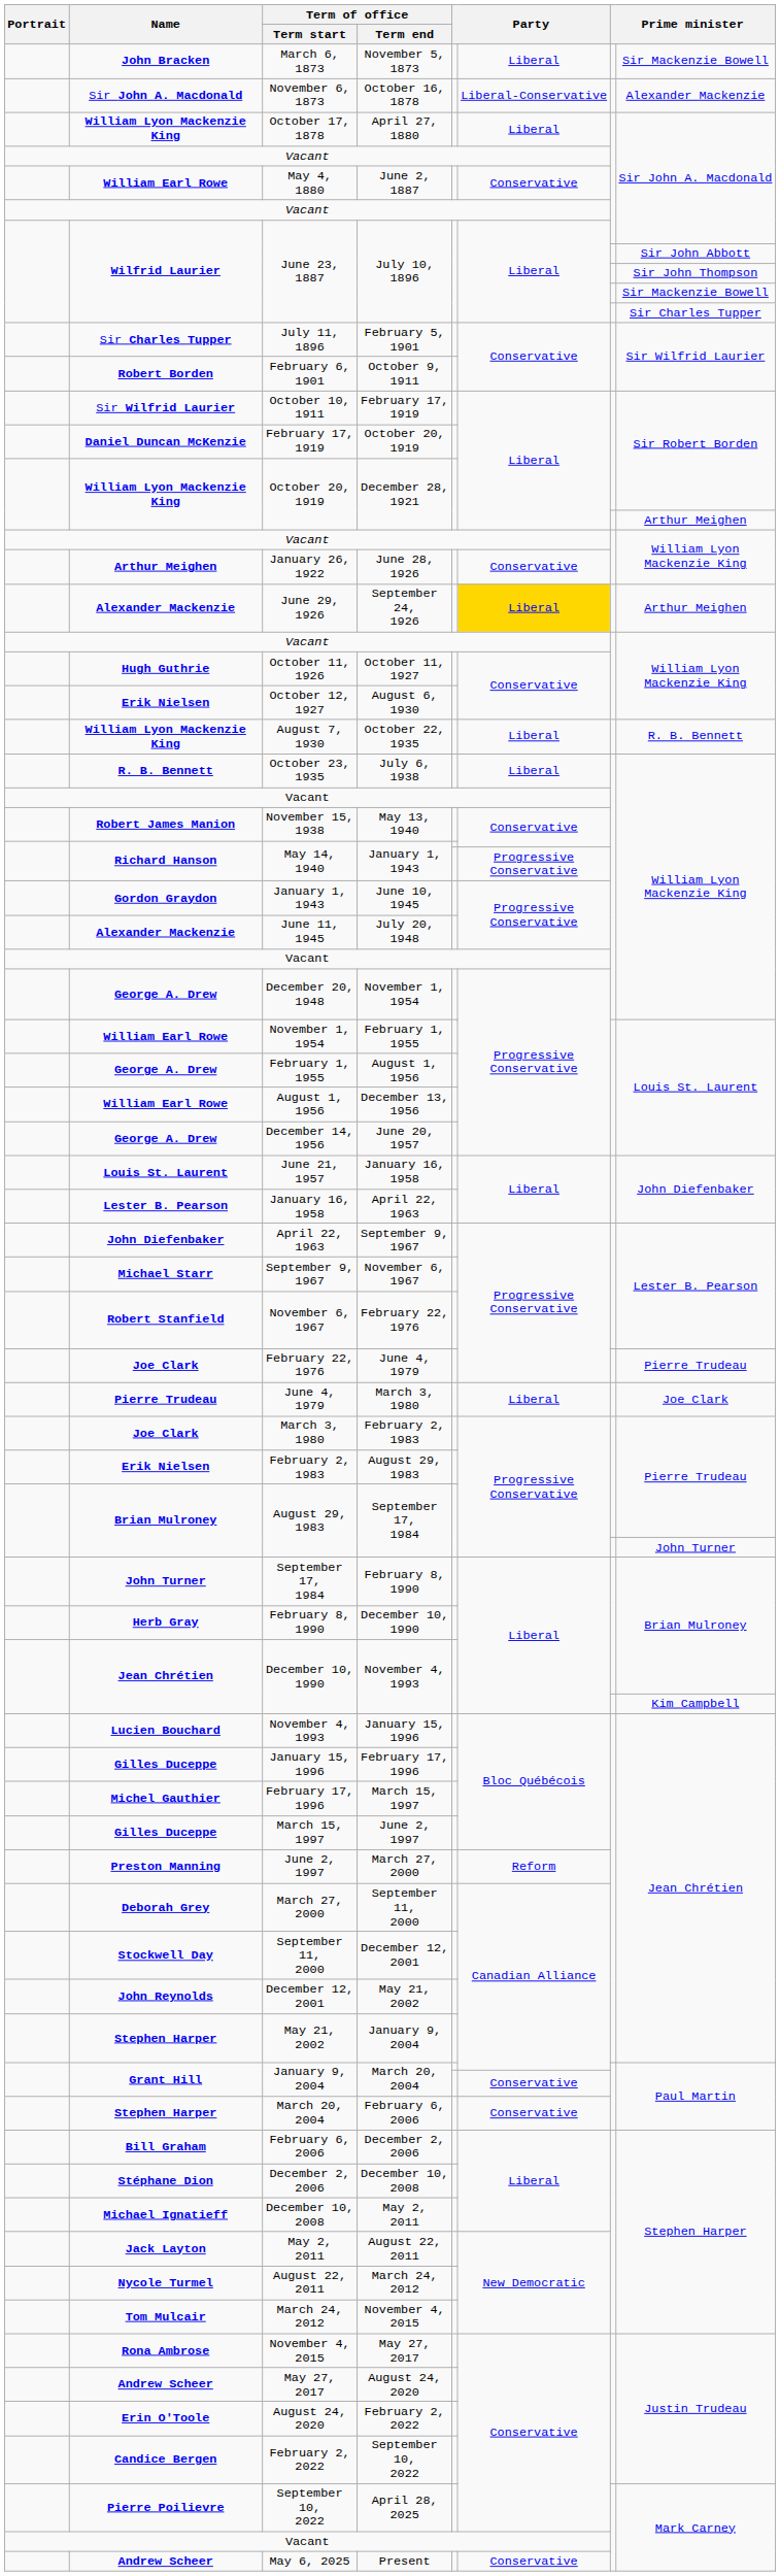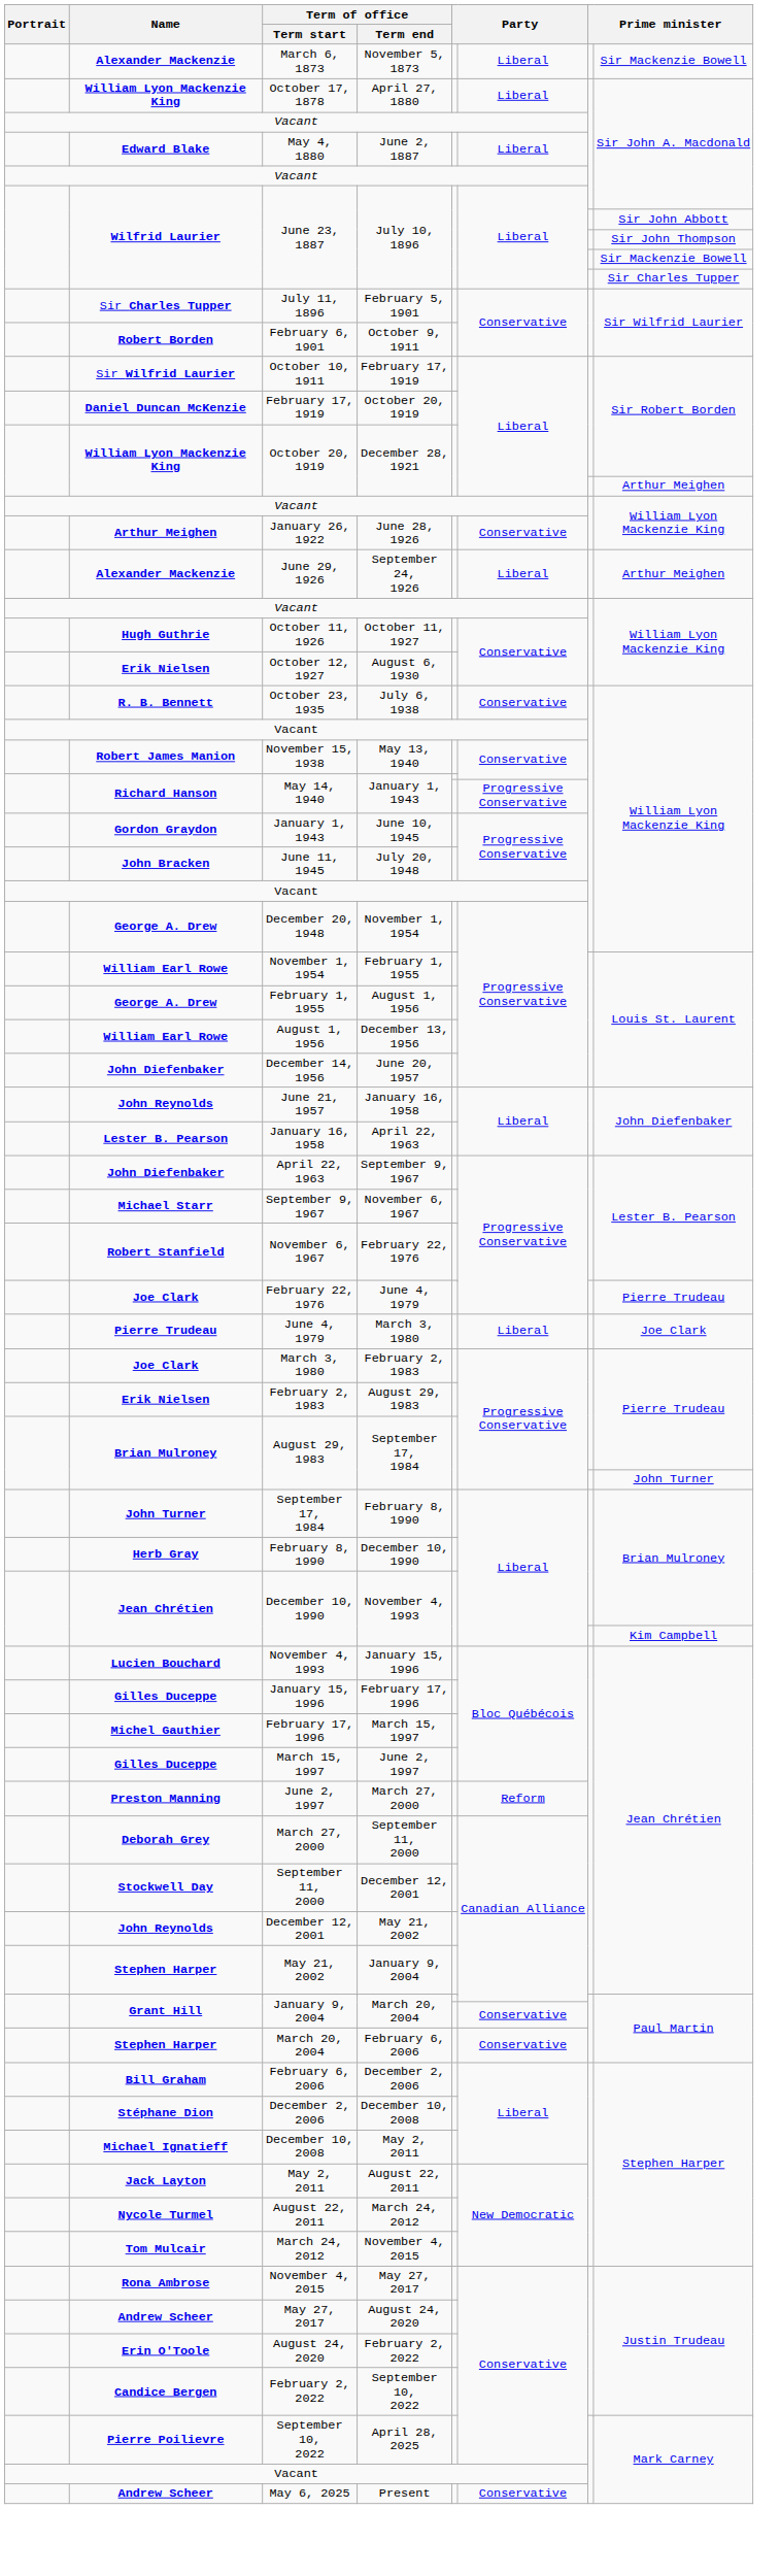March 6, 1873 | Name: John Bracken -> Alexander Mackenzie
- row: Sir John A. Macdonald | November 6, 1873 | October 16, 1878 | Liberal-Conservative | Alexander Mackenzie
May 4, 1880 | Name: William Earl Rowe -> Edward Blake
May 4, 1880 | column 6: Conservative -> Liberal
June 29, 1926 | column 6: gold background -> no background
- row: William Lyon Mackenzie King | August 7, 1930 | October 22, 1935 | Liberal | R. B. Bennett
October 23, 1935 | column 6: Liberal -> Conservative
June 11, 1945 | Name: Alexander Mackenzie -> John Bracken
December 14, 1956 | Name: George A. Drew -> John Diefenbaker
June 21, 1957 | Name: Louis St. Laurent -> John Reynolds
